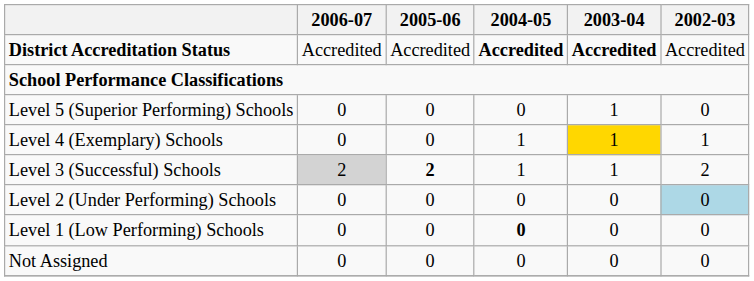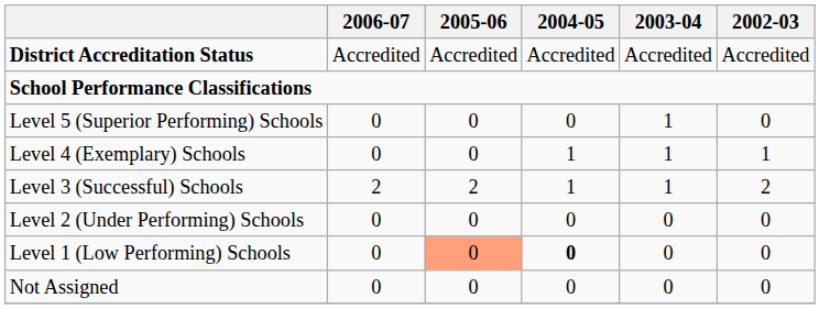District Accreditation Status | 2004-05: bold -> normal
District Accreditation Status | 2003-04: bold -> normal
Level 4 (Exemplary) Schools | 2003-04: gold background -> no background
Level 3 (Successful) Schools | 2006-07: lightgrey background -> no background
Level 3 (Successful) Schools | 2005-06: bold -> normal
Level 2 (Under Performing) Schools | 2002-03: lightblue background -> no background
Level 1 (Low Performing) Schools | 2005-06: no background -> lightsalmon background
